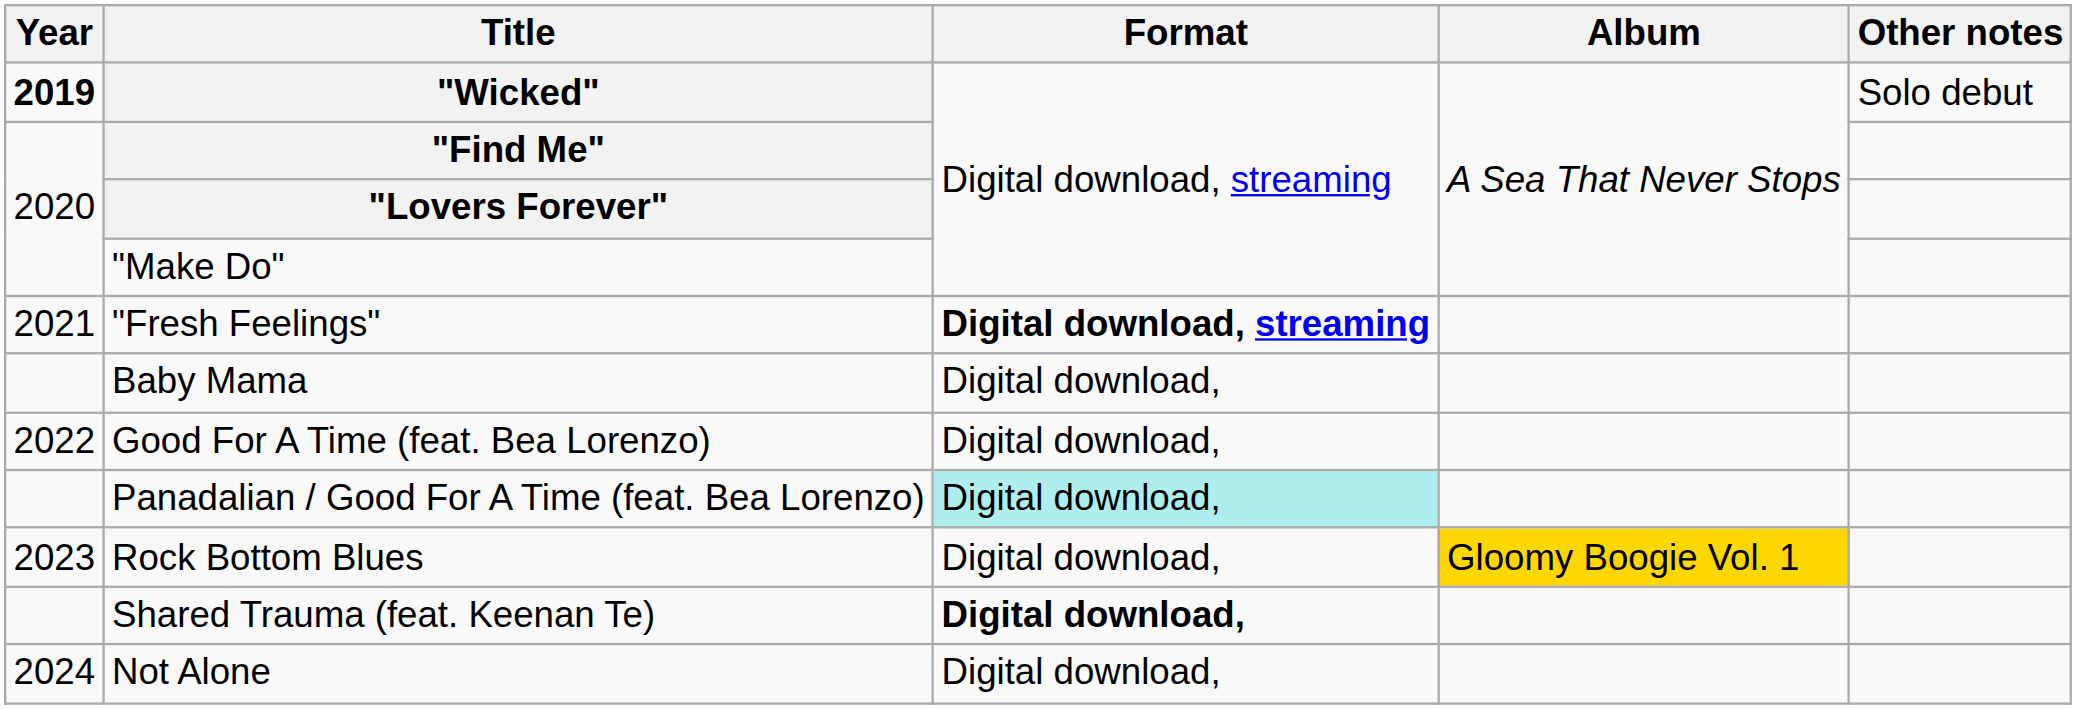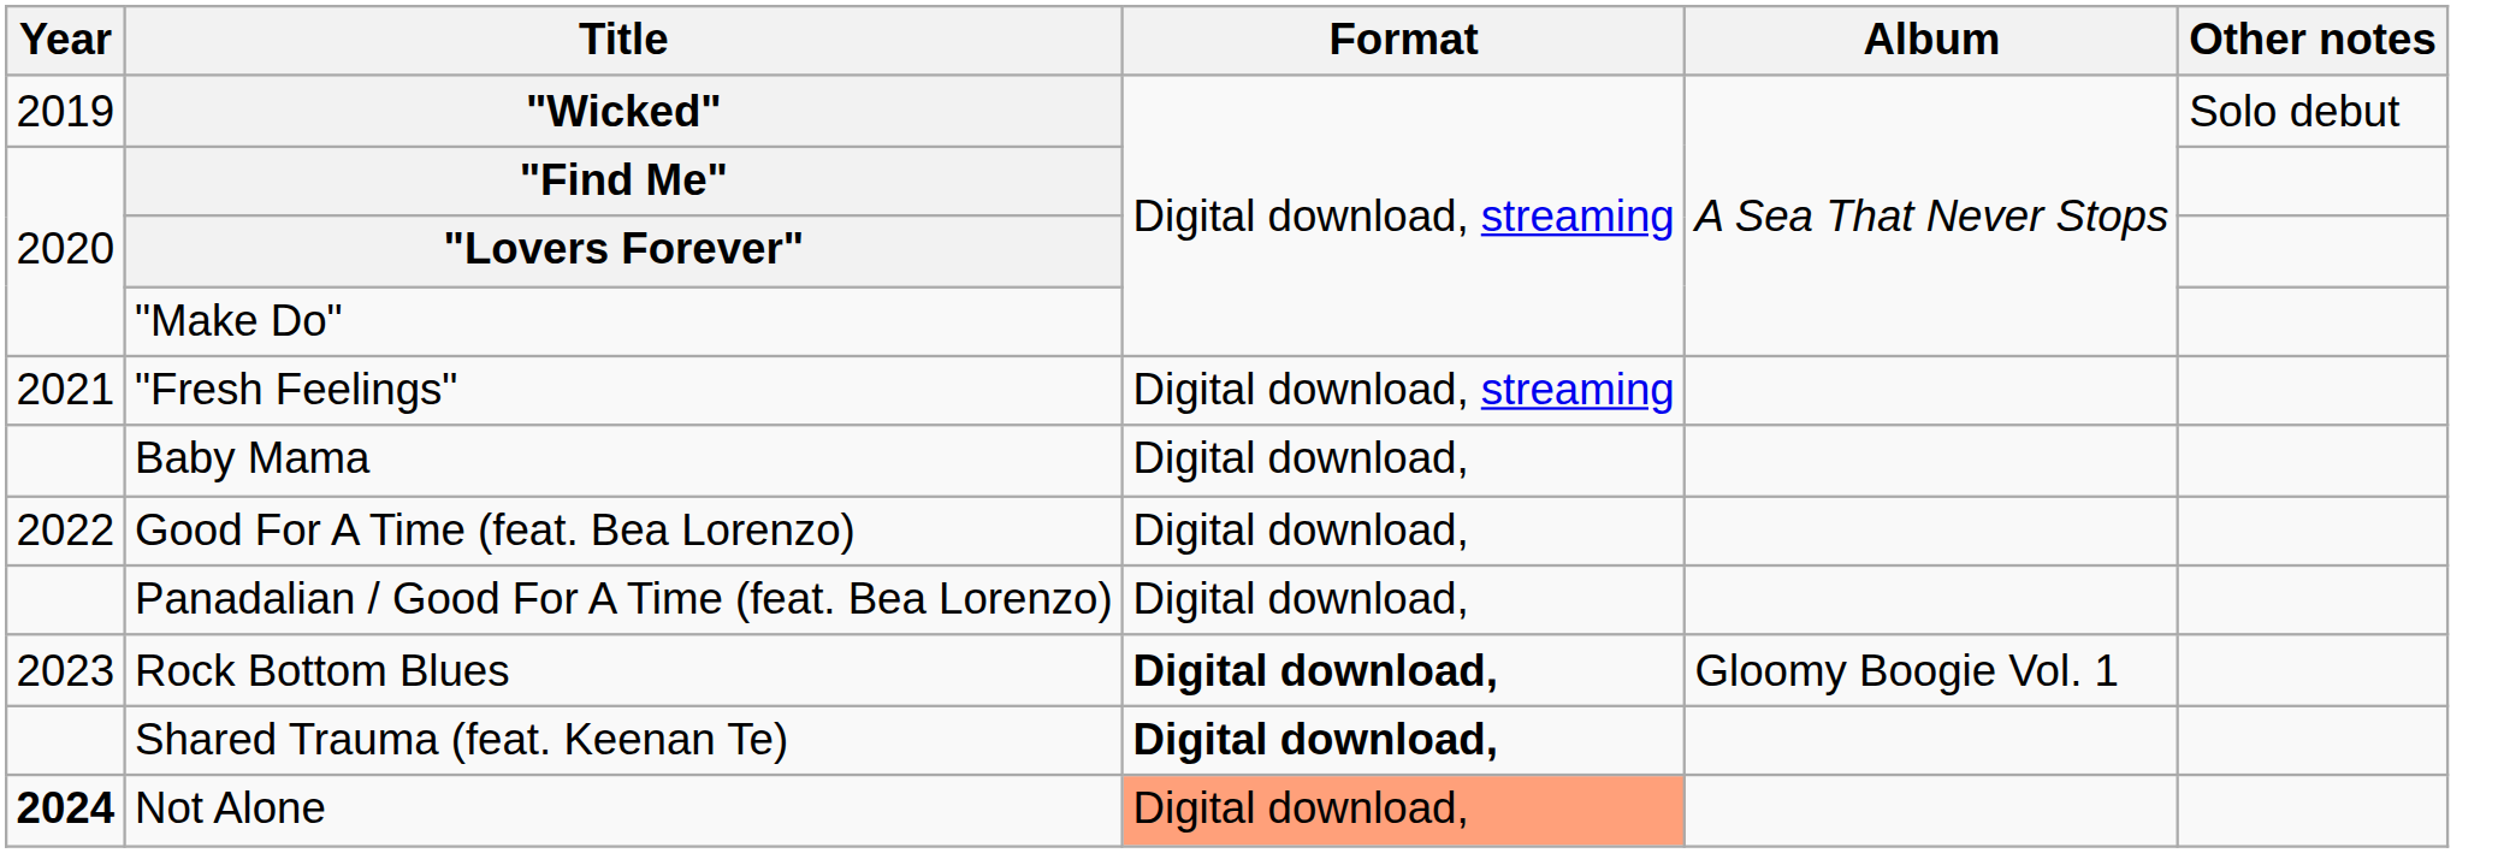"Wicked" | Year: bold -> normal
"Fresh Feelings" | Format: bold -> normal
Panadalian / Good For A Time (feat. Bea Lorenzo) | Format: paleturquoise background -> no background
Rock Bottom Blues | Format: normal -> bold
Rock Bottom Blues | Album: gold background -> no background
Not Alone | Year: normal -> bold
Not Alone | Format: no background -> lightsalmon background
